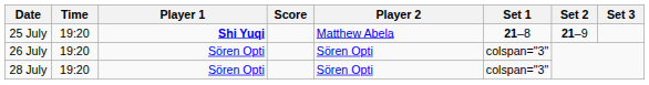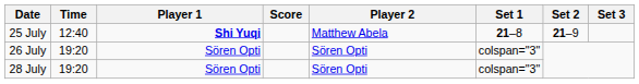25 July | Time: 19:20 -> 12:40
